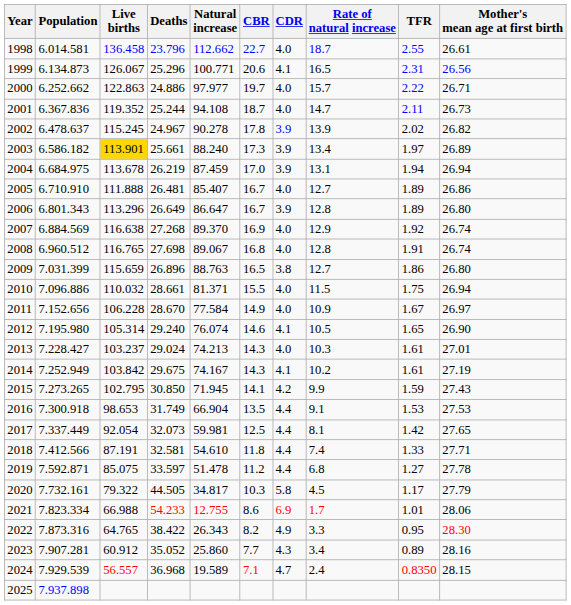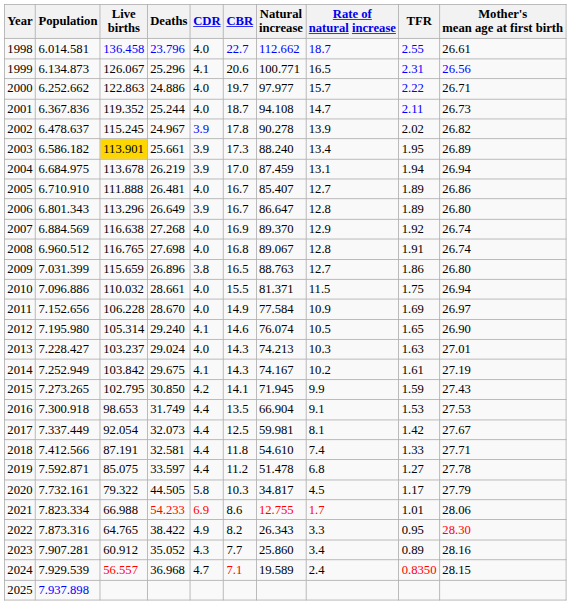columns swapped: Natural increase <-> CDR
2003 | TFR: 1.97 -> 1.95
2011 | TFR: 1.67 -> 1.69
2013 | TFR: 1.61 -> 1.63
2017 | Mother's mean age at first birth: 27.65 -> 27.67
